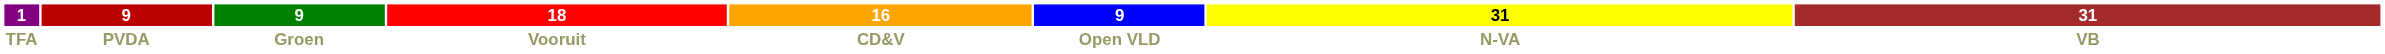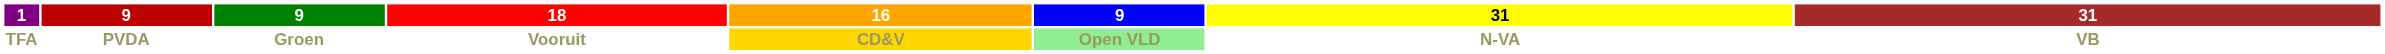TFA | column 5: no background -> gold background
TFA | column 6: no background -> lightgreen background
